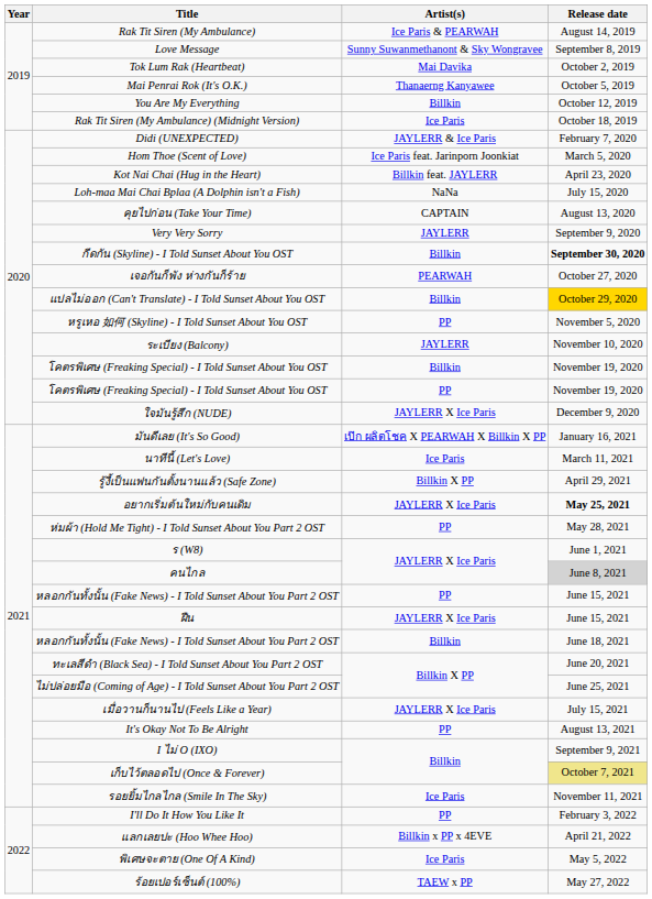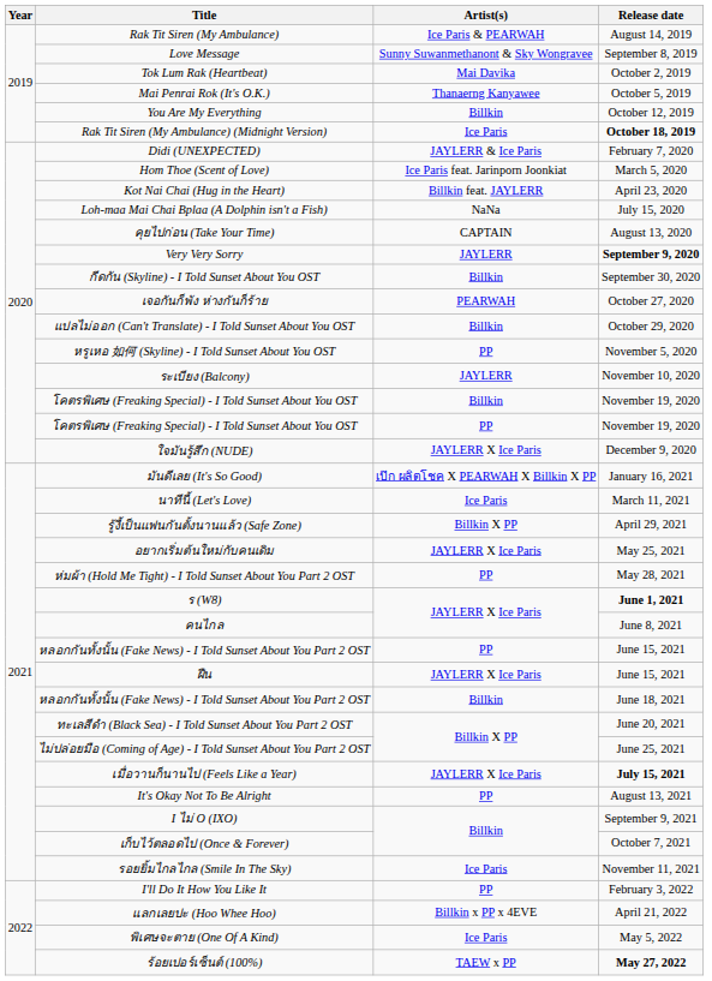Rak Tit Siren (My Ambulance) (Midnight Version) | Release date: normal -> bold
Very Very Sorry | Release date: normal -> bold
กีดกัน (Skyline) - I Told Sunset About You OST | Release date: bold -> normal
แปลไม่ออก (Can't Translate) - I Told Sunset About You OST | Release date: gold background -> no background
อยากเริ่มต้นใหม่กับคนเดิม | Release date: bold -> normal
ร (W8) | Release date: normal -> bold
คนไกล | Release date: lightgrey background -> no background
เมื่อวานก็นานไป (Feels Like a Year) | Release date: normal -> bold
เก็บไว้ตลอดไป (Once & Forever) | Release date: khaki background -> no background
ร้อยเปอร์เซ็นต์ (100%) | Release date: normal -> bold
